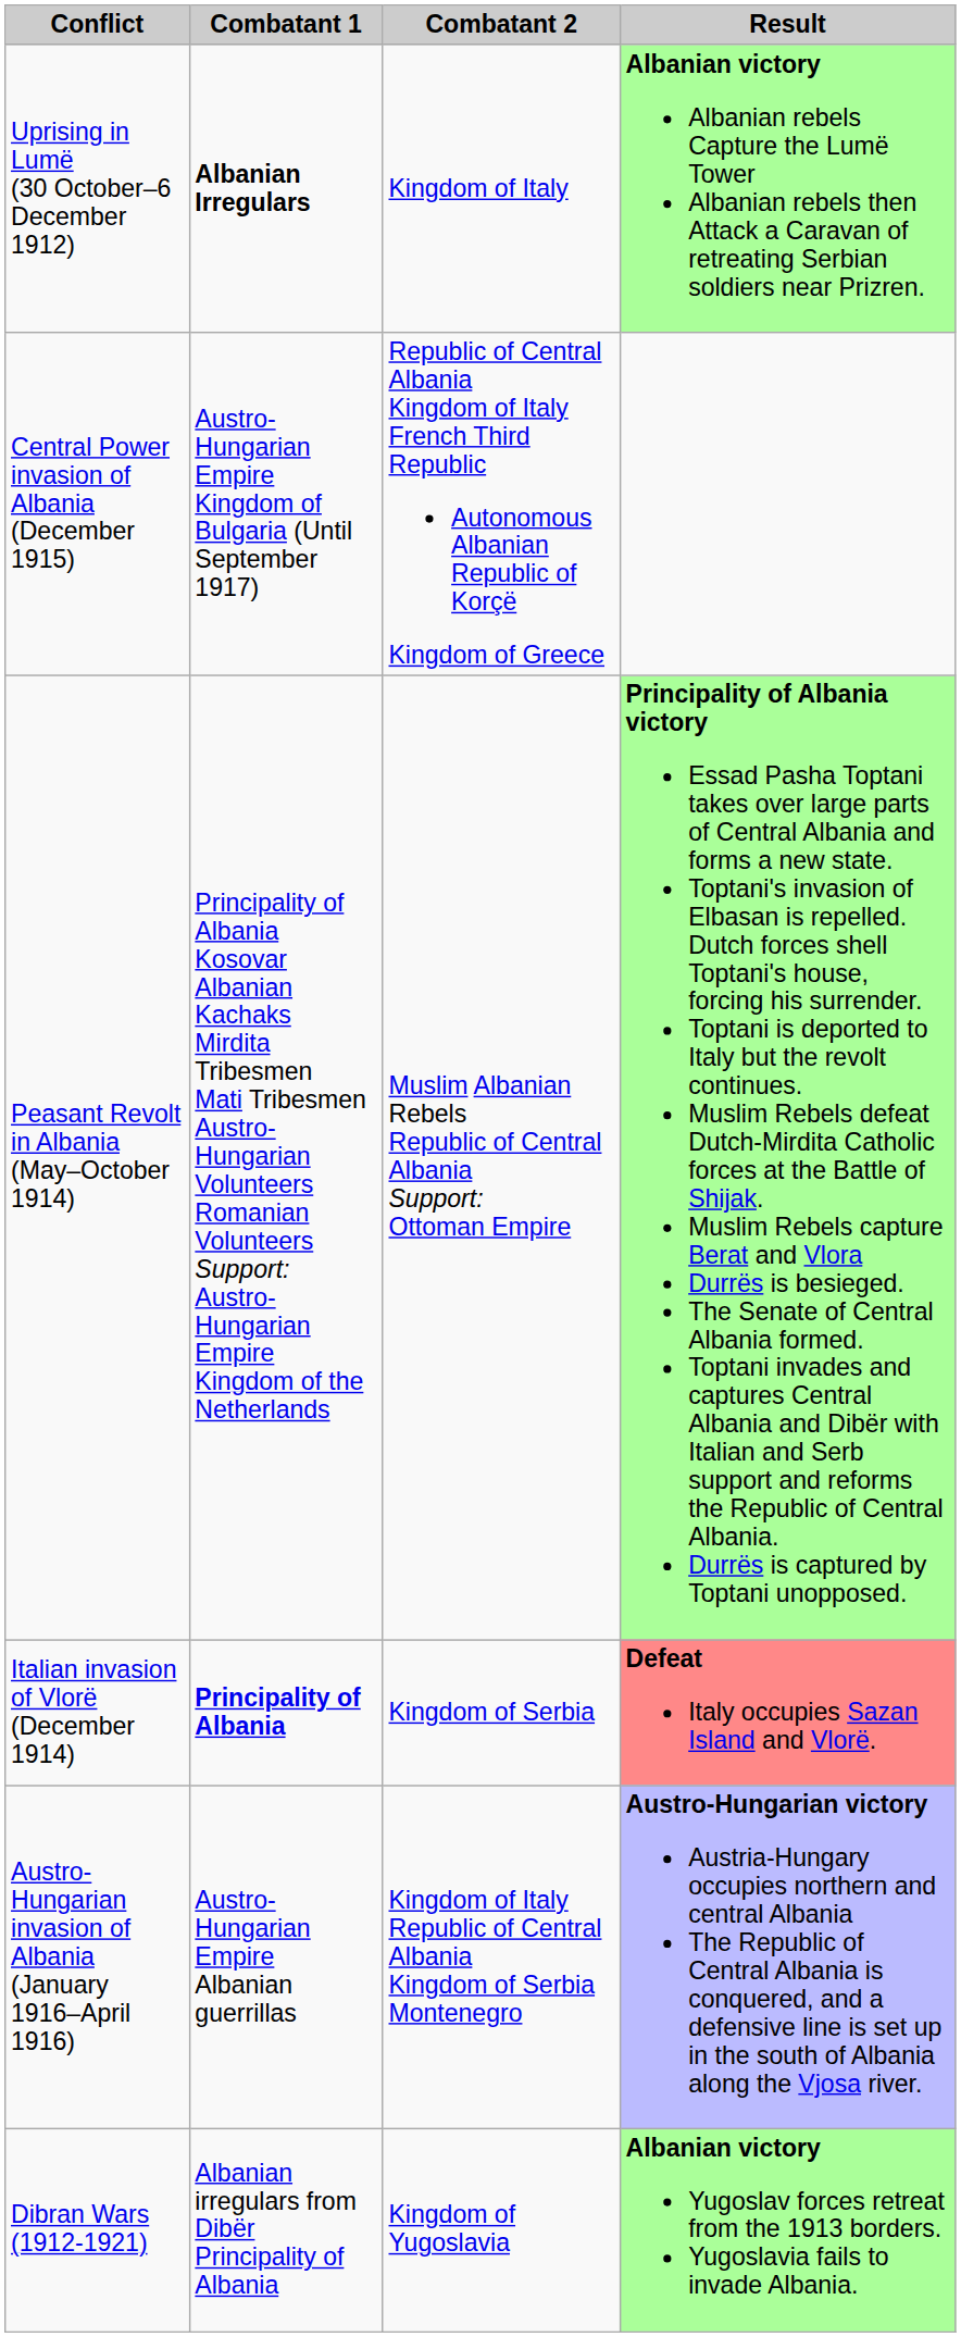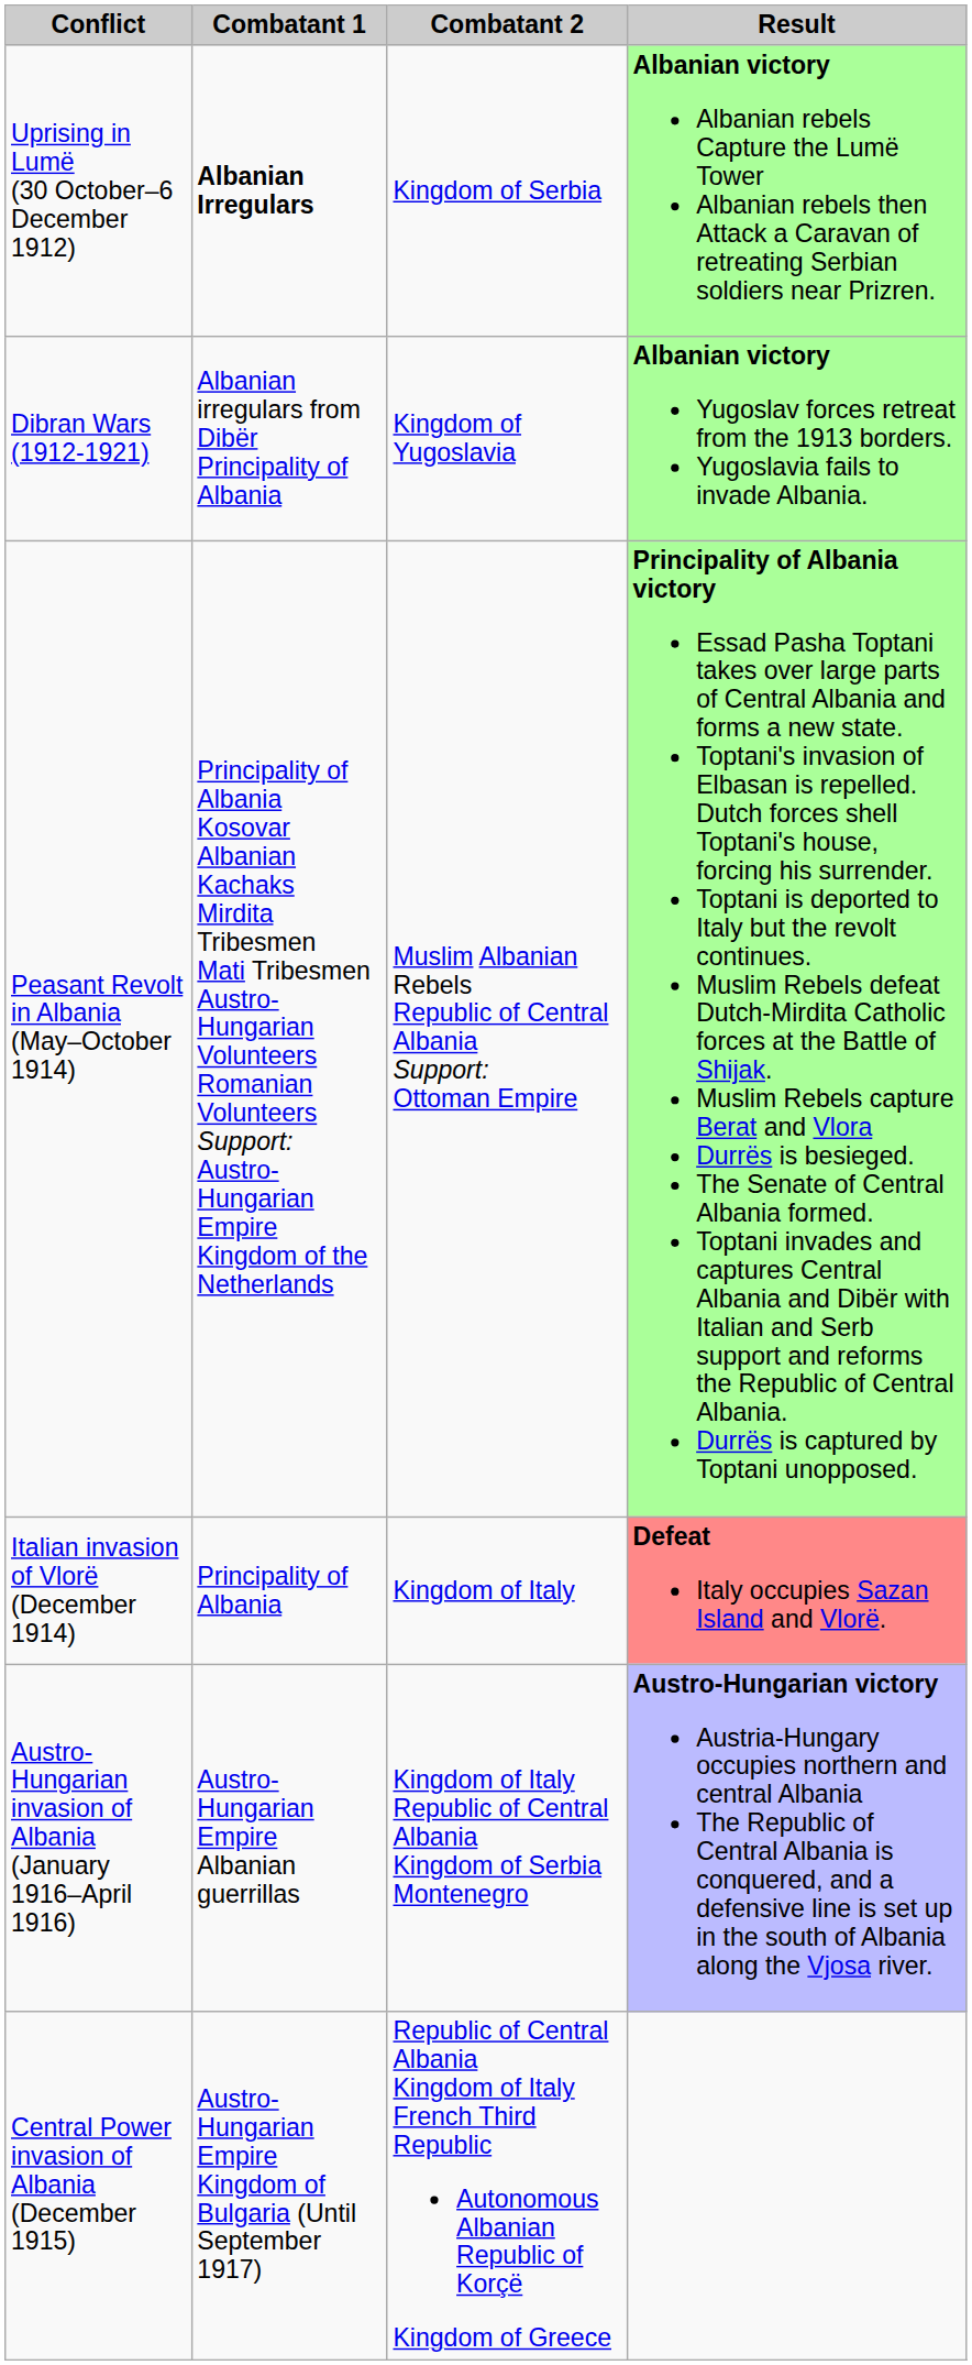Uprising in Lumë (30 October–6 December 1912) | Combatant 2: Kingdom of Italy -> Kingdom of Serbia
rows swapped: Dibran Wars (1912-1921) <-> Central Power invasion of Albania (December 1915)
Italian invasion of Vlorë (December 1914) | Combatant 1: bold -> normal
Italian invasion of Vlorë (December 1914) | Combatant 2: Kingdom of Serbia -> Kingdom of Italy
